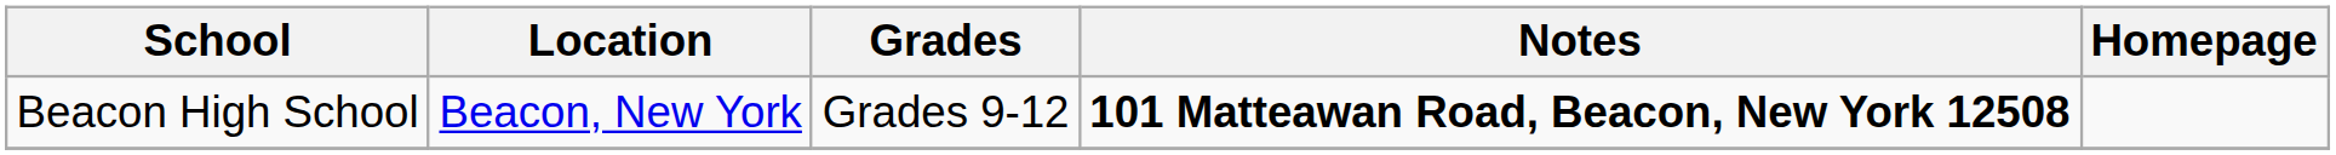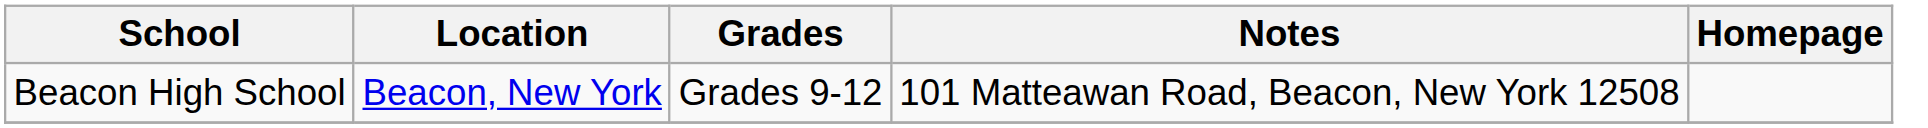Beacon High School | Notes: bold -> normal
